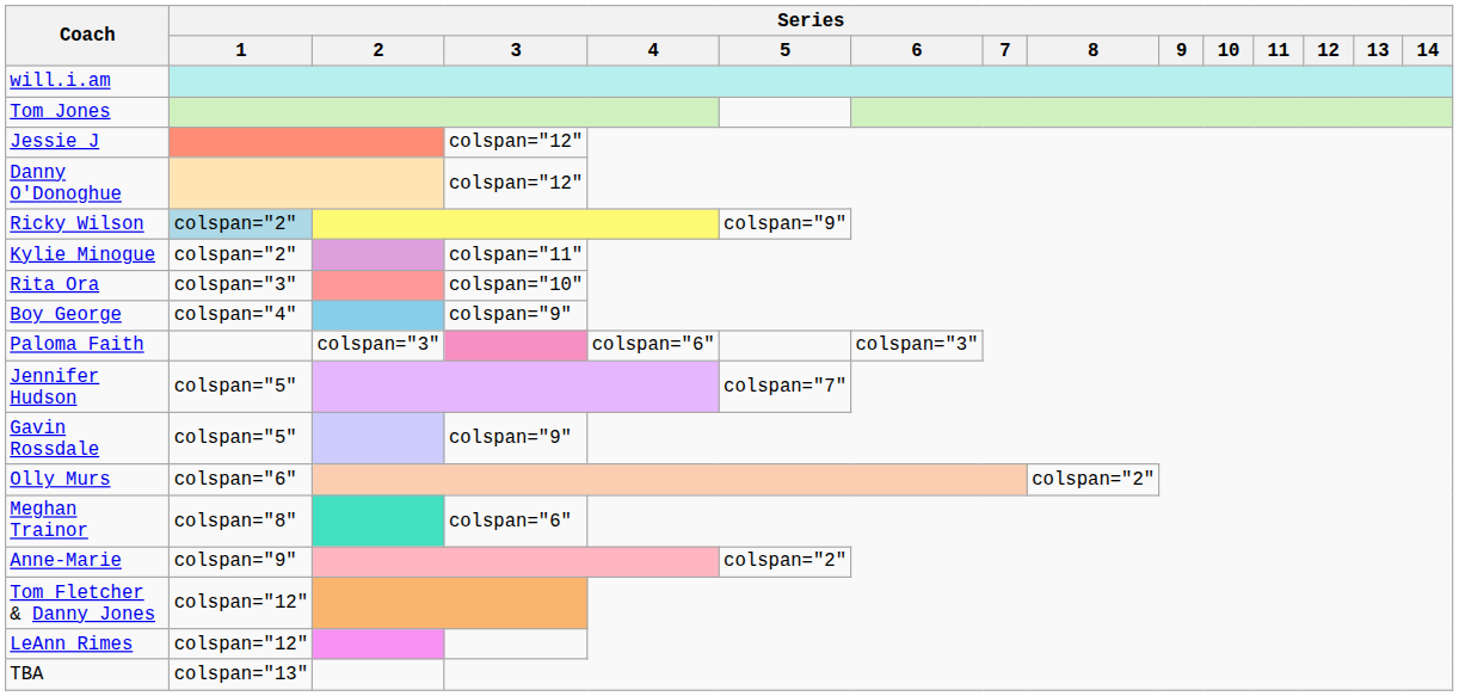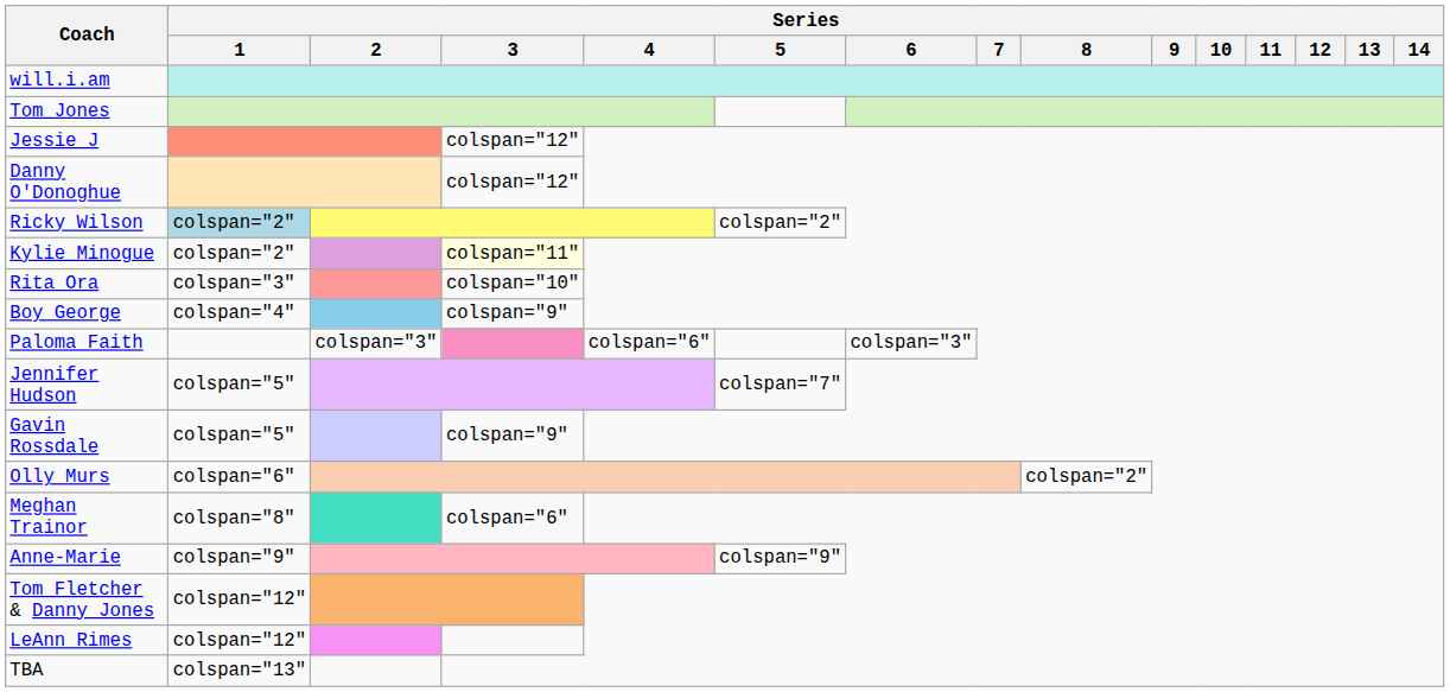Ricky Wilson | Series / 5: colspan="9" -> colspan="2"
Kylie Minogue | Series / 3: no background -> lightyellow background
Anne-Marie | Series / 5: colspan="2" -> colspan="9"
